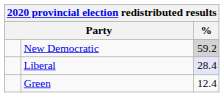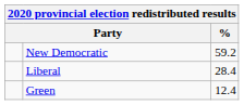New Democratic | %: lightgrey background -> no background
Liberal | %: lavender background -> no background
